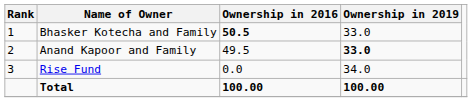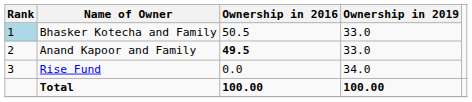Bhasker Kotecha and Family | Rank: no background -> lightblue background
Bhasker Kotecha and Family | Ownership in 2016: bold -> normal
Anand Kapoor and Family | Ownership in 2016: normal -> bold
Anand Kapoor and Family | Ownership in 2019: bold -> normal
